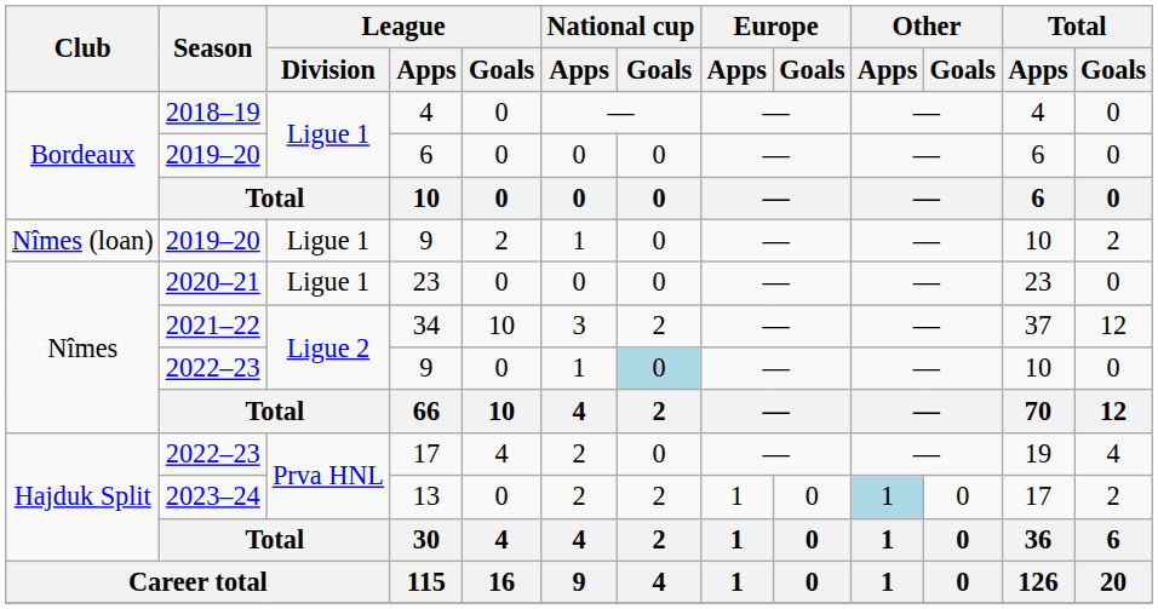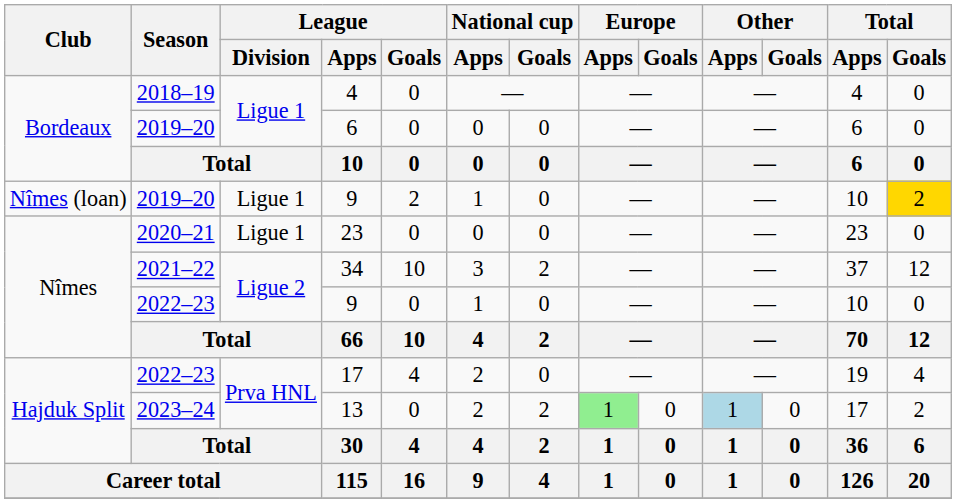2019–20 / 9 | Total / Goals: no background -> gold background
2022–23 / 9 | National cup / Goals: lightblue background -> no background
13 | Europe / Apps: no background -> lightgreen background
